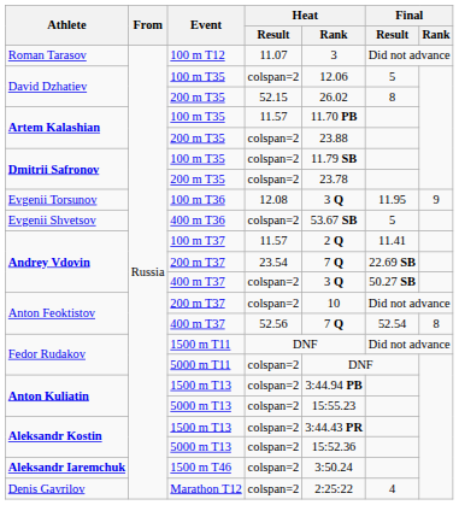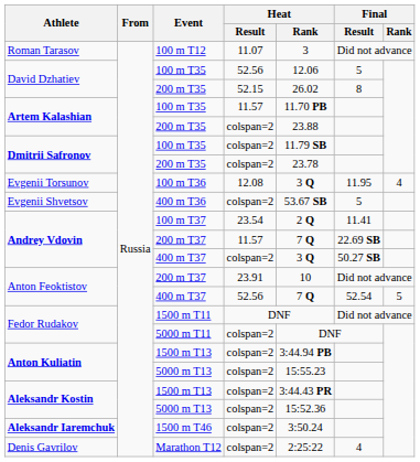David Dzhatiev / 100 m T35 | Heat / Result: colspan=2 -> 52.56
100 m T36 | Final / Rank: 9 -> 4
100 m T37 | Heat / Result: 11.57 -> 23.54
Andrey Vdovin / 200 m T37 | Heat / Result: 23.54 -> 11.57
Anton Feoktistov / 200 m T37 | Heat / Result: colspan=2 -> 23.91
Anton Feoktistov / 400 m T37 | Final / Rank: 8 -> 5
